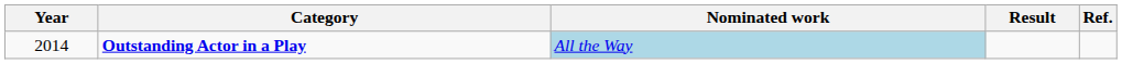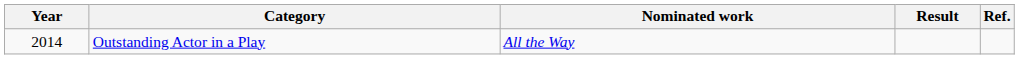row 2 | Category: bold -> normal
row 2 | Nominated work: lightblue background -> no background
